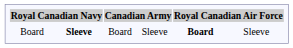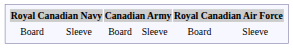row 2 | column 2: bold -> normal
row 2 | column 5: bold -> normal
